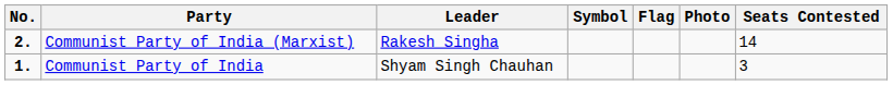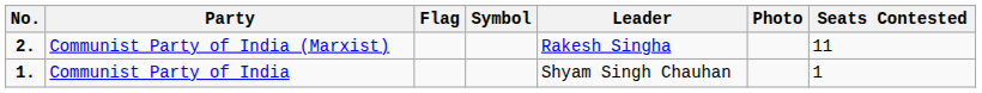columns swapped: Flag <-> Leader
Communist Party of India (Marxist) | Seats Contested: 14 -> 11
Communist Party of India | Seats Contested: 3 -> 1
